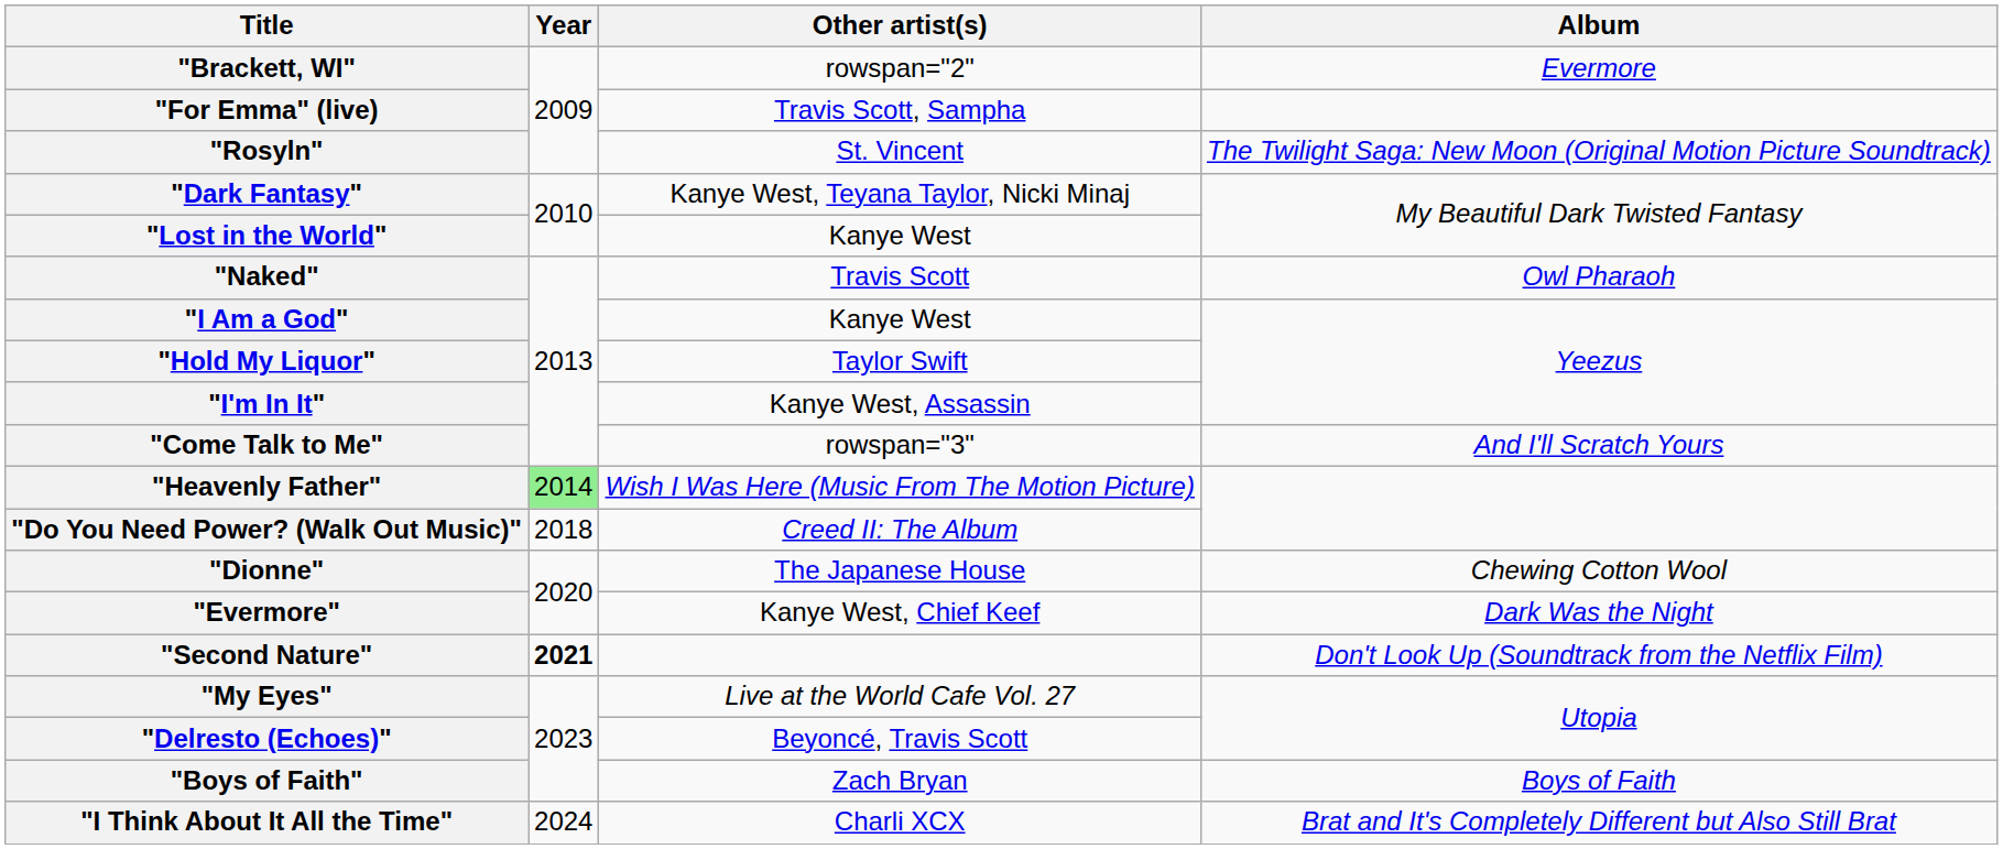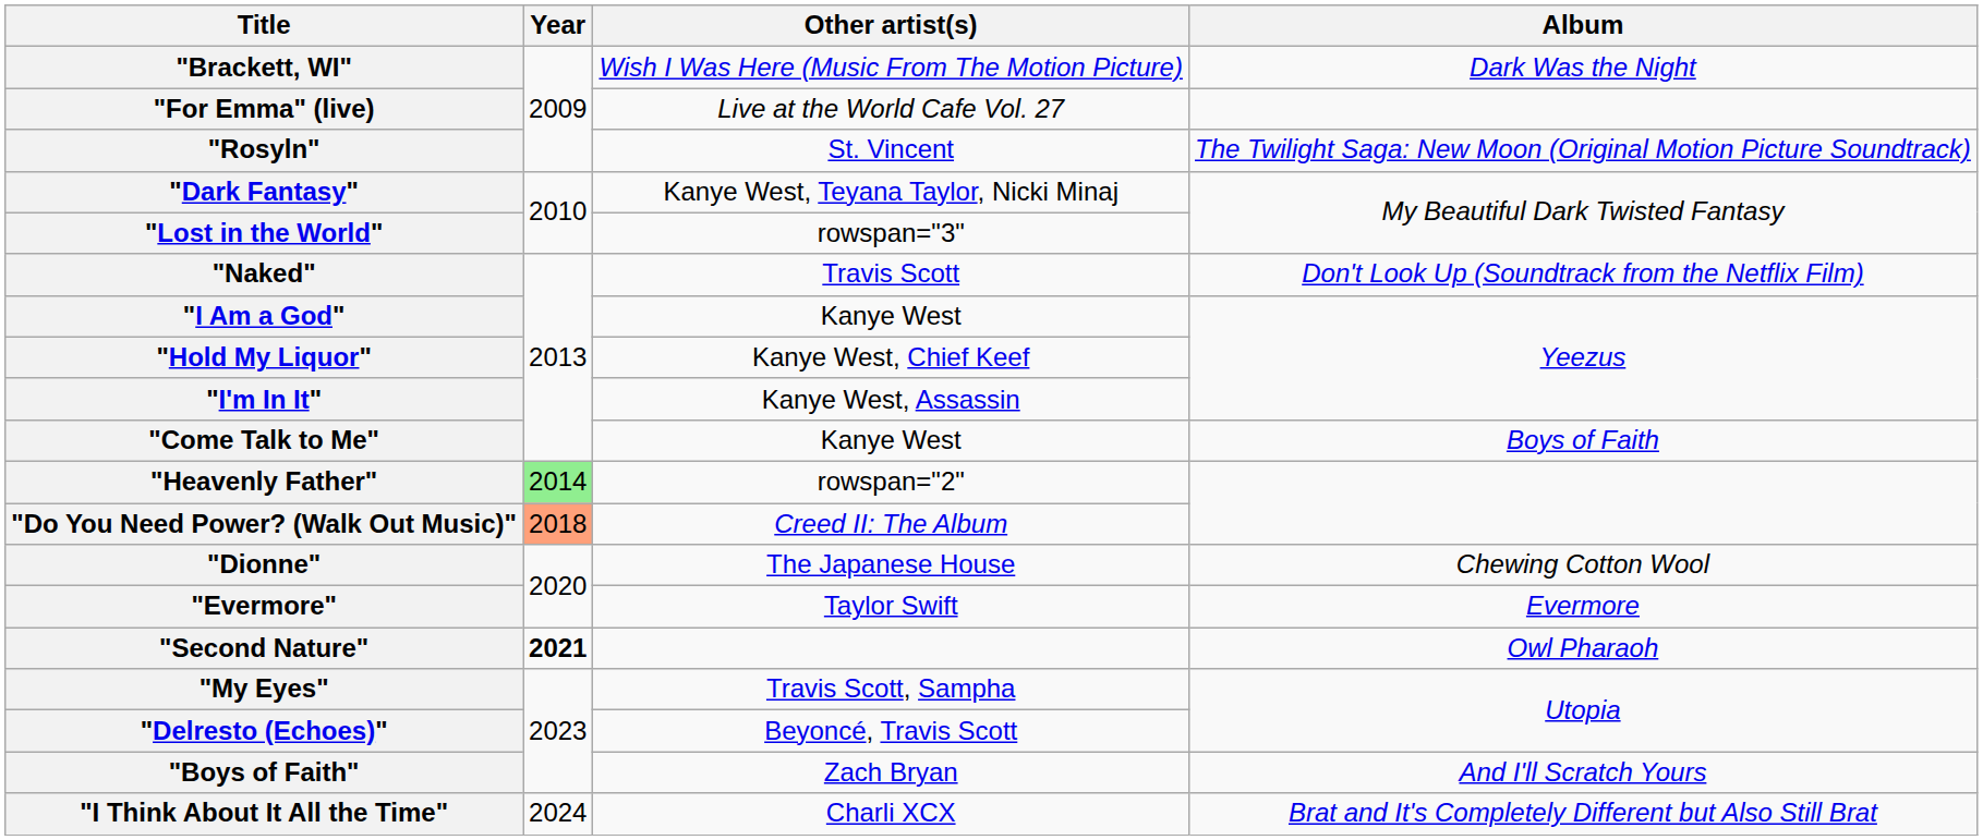"Brackett, WI" | Other artist(s): rowspan="2" -> Wish I Was Here (Music From The Motion Picture)
"Brackett, WI" | Album: Evermore -> Dark Was the Night
"For Emma" (live) | Other artist(s): Travis Scott, Sampha -> Live at the World Cafe Vol. 27
"Lost in the World" | Other artist(s): Kanye West -> rowspan="3"
"Naked" | Album: Owl Pharaoh -> Don't Look Up (Soundtrack from the Netflix Film)
"Hold My Liquor" | Other artist(s): Taylor Swift -> Kanye West, Chief Keef
"Come Talk to Me" | Other artist(s): rowspan="3" -> Kanye West
"Come Talk to Me" | Album: And I'll Scratch Yours -> Boys of Faith
"Heavenly Father" | Other artist(s): Wish I Was Here (Music From The Motion Picture) -> rowspan="2"
"Do You Need Power? (Walk Out Music)" | Year: no background -> lightsalmon background
"Evermore" | Other artist(s): Kanye West, Chief Keef -> Taylor Swift
"Evermore" | Album: Dark Was the Night -> Evermore
"Second Nature" | Album: Don't Look Up (Soundtrack from the Netflix Film) -> Owl Pharaoh
"My Eyes" | Other artist(s): Live at the World Cafe Vol. 27 -> Travis Scott, Sampha
"Boys of Faith" | Album: Boys of Faith -> And I'll Scratch Yours
